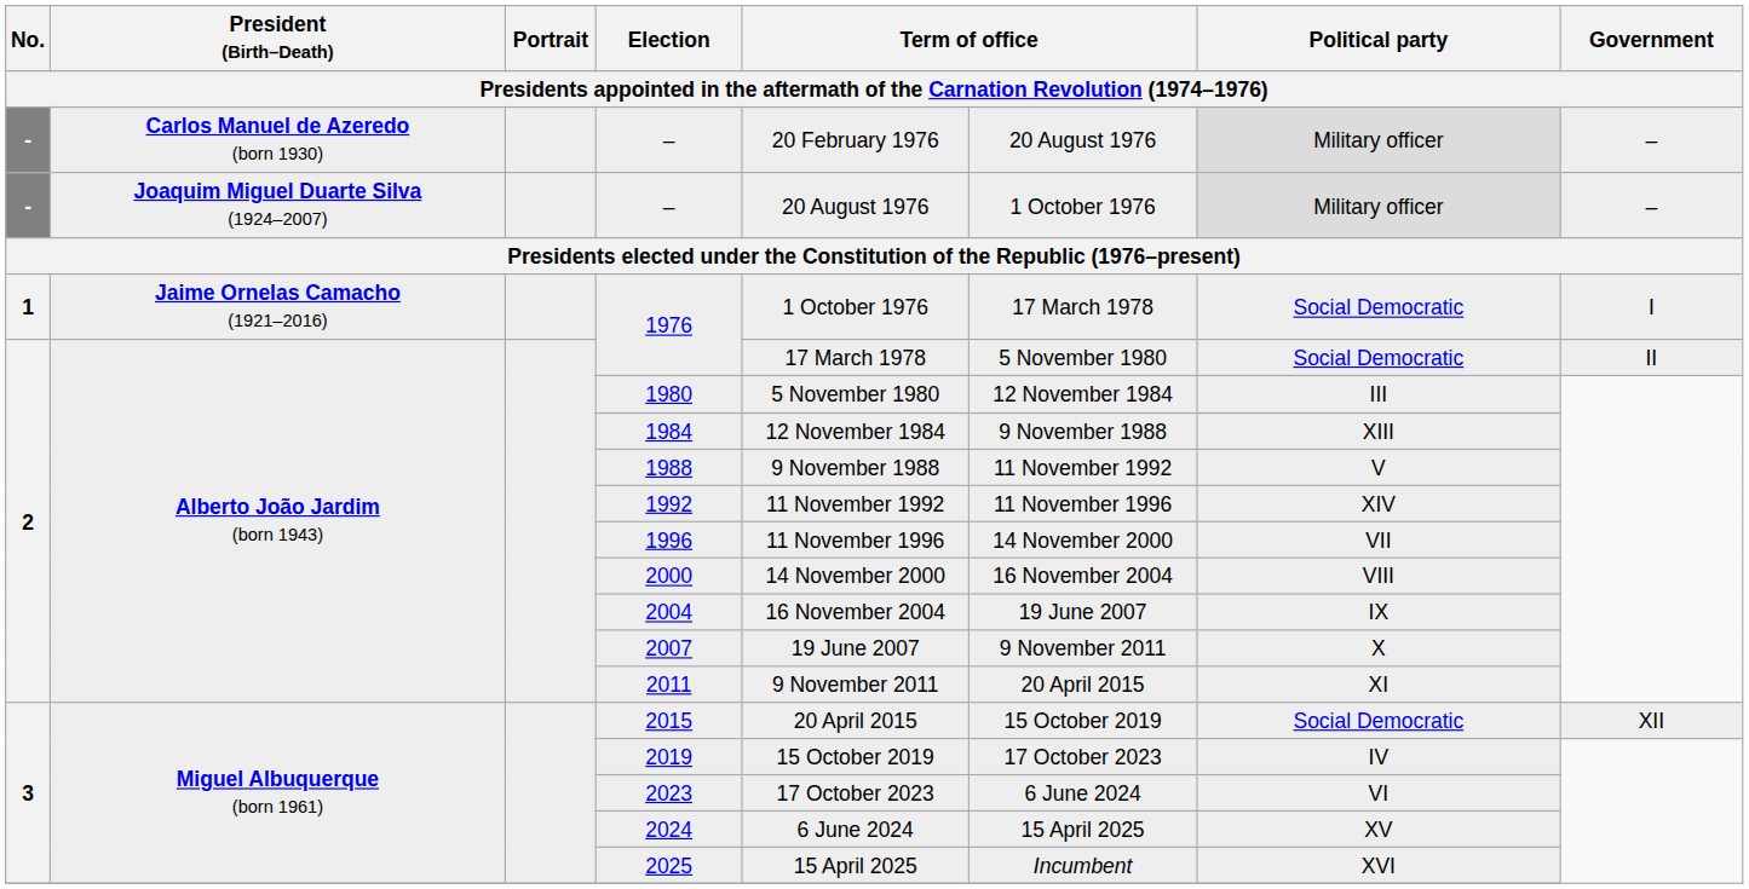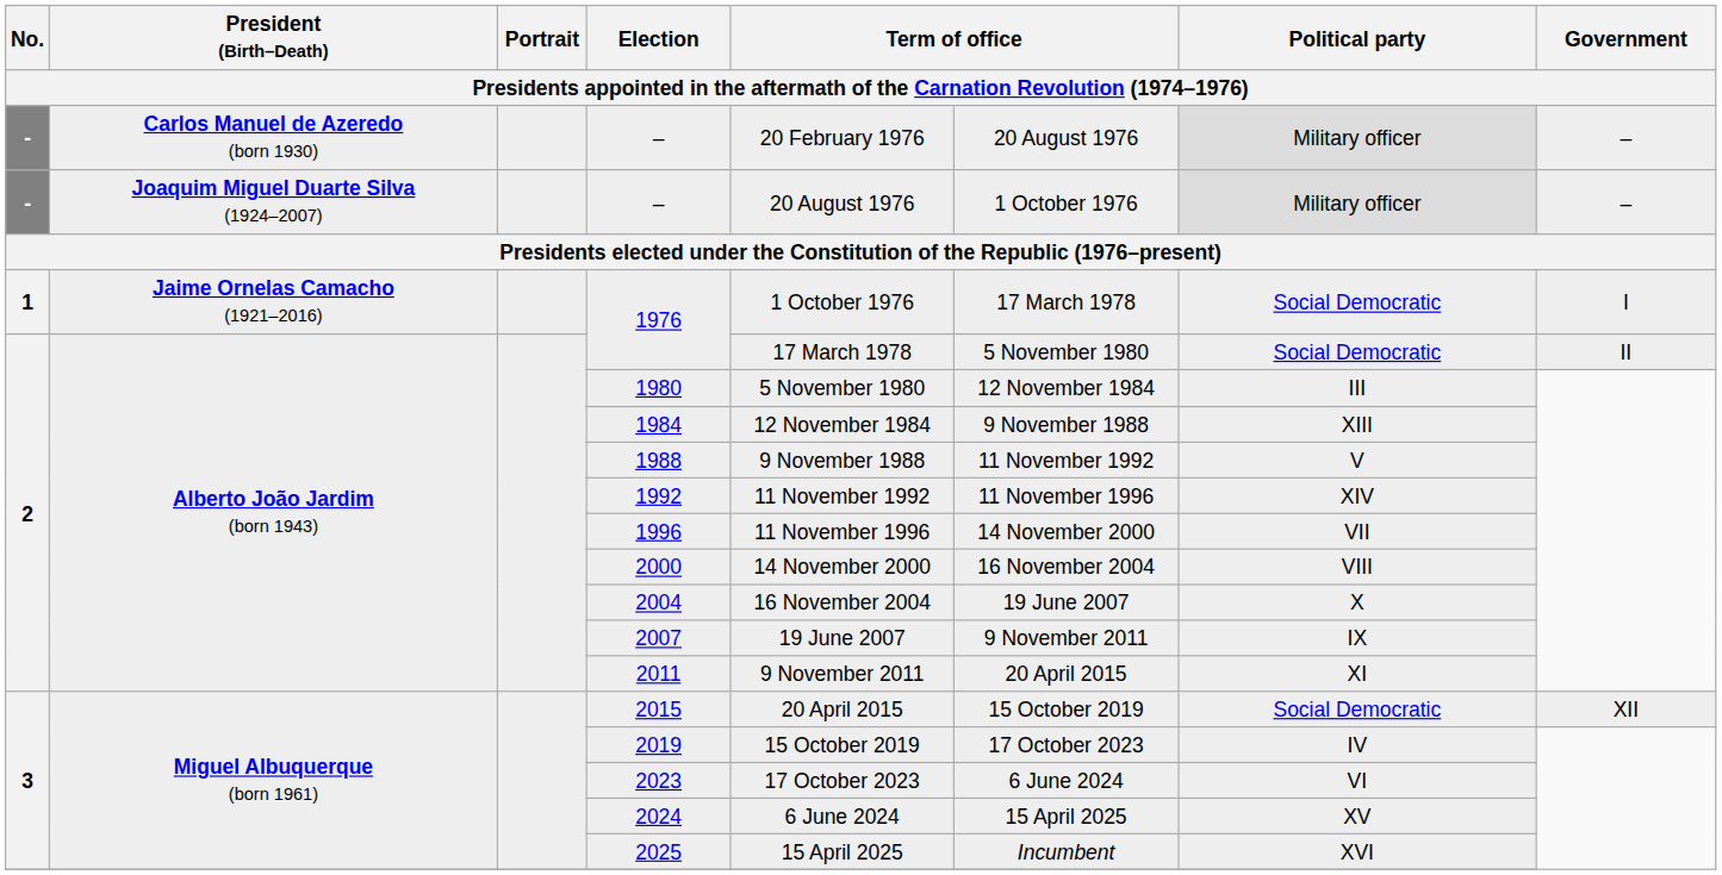2004 | Political party: IX -> X
2007 | Political party: X -> IX
